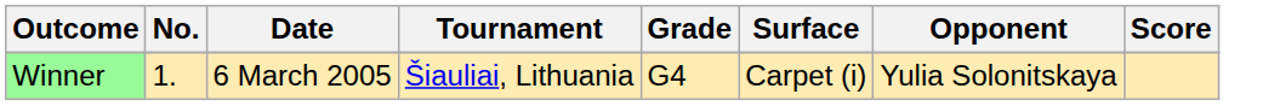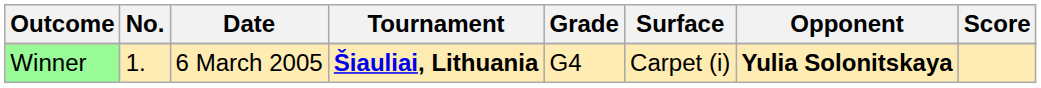Winner | Tournament: normal -> bold
Winner | Opponent: normal -> bold
